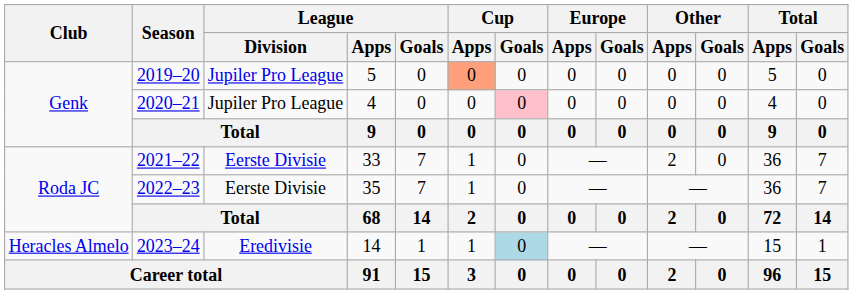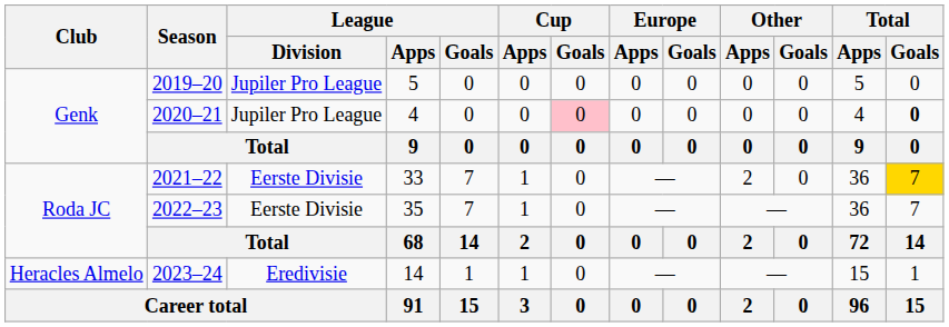2019–20 | Cup / Apps: lightsalmon background -> no background
2020–21 | Total / Goals: normal -> bold
2021–22 | Total / Goals: no background -> gold background
2023–24 | Cup / Goals: lightblue background -> no background
